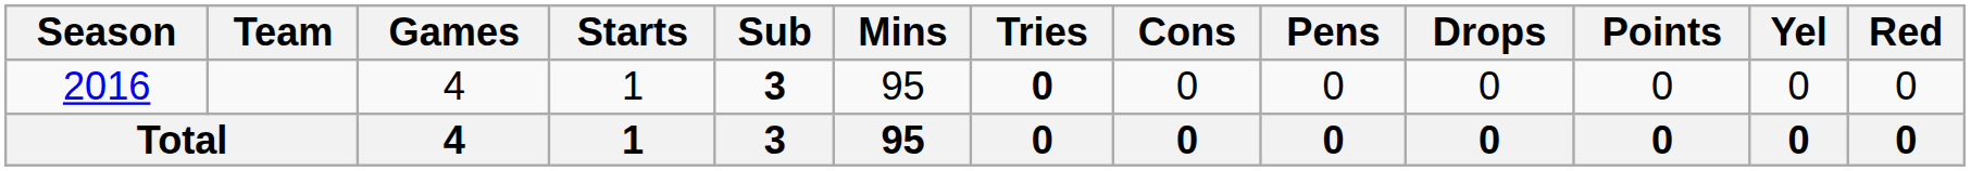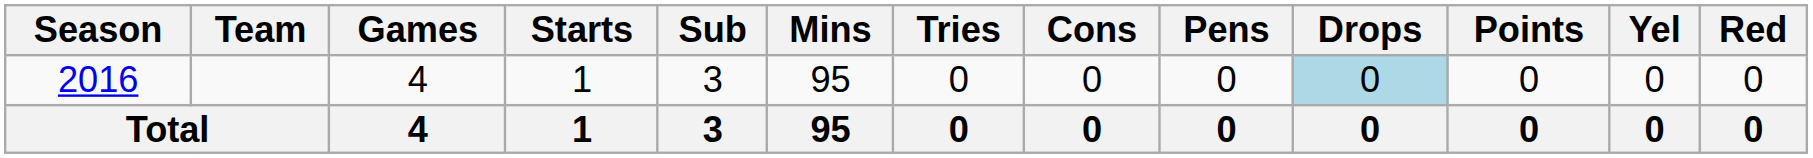2016 | Sub: bold -> normal
2016 | Tries: bold -> normal
2016 | Drops: no background -> lightblue background
